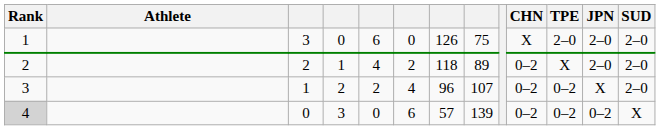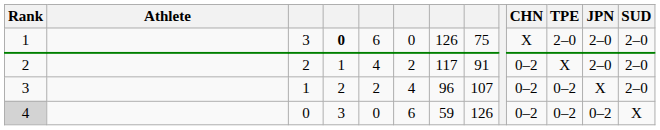row 2 | column 4: normal -> bold
row 3 | column 7: 118 -> 117
row 3 | column 8: 89 -> 91
row 5 | column 7: 57 -> 59
row 5 | column 8: 139 -> 126
